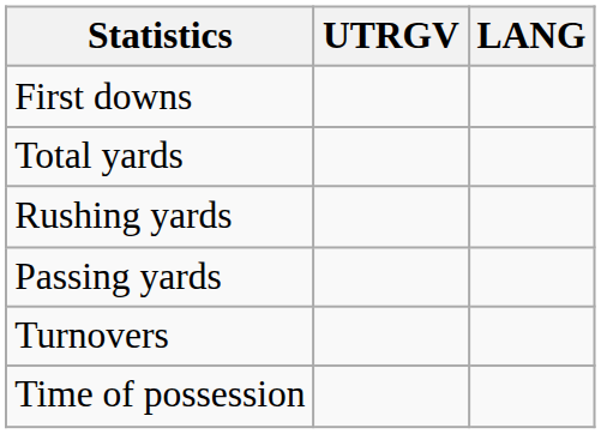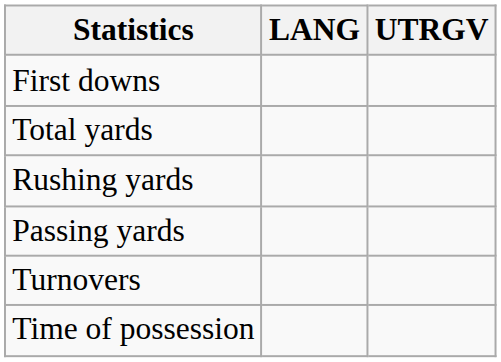columns swapped: LANG <-> UTRGV
